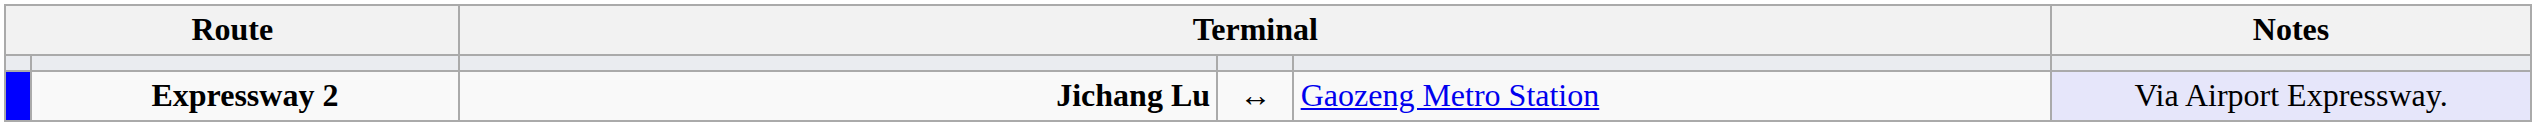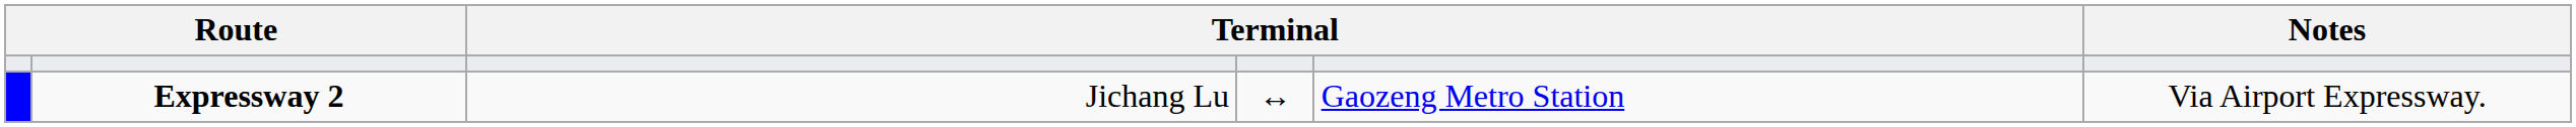Expressway 2 | column 3: bold -> normal
Expressway 2 | Notes: lavender background -> no background
